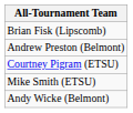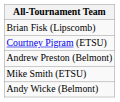row 3 | column 1: Andrew Preston (Belmont) -> Courtney Pigram (ETSU)
row 4 | column 1: Courtney Pigram (ETSU) -> Andrew Preston (Belmont)
